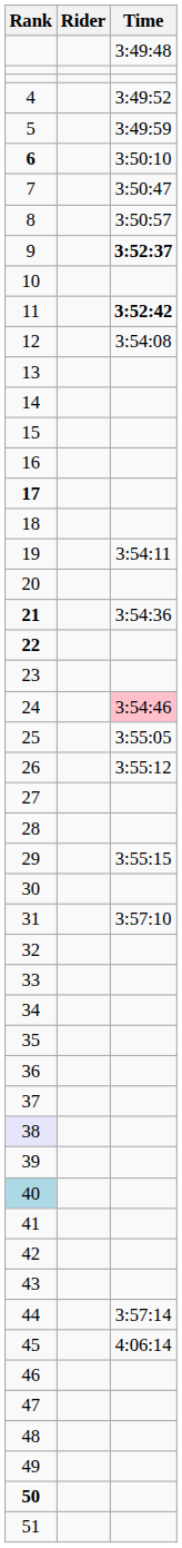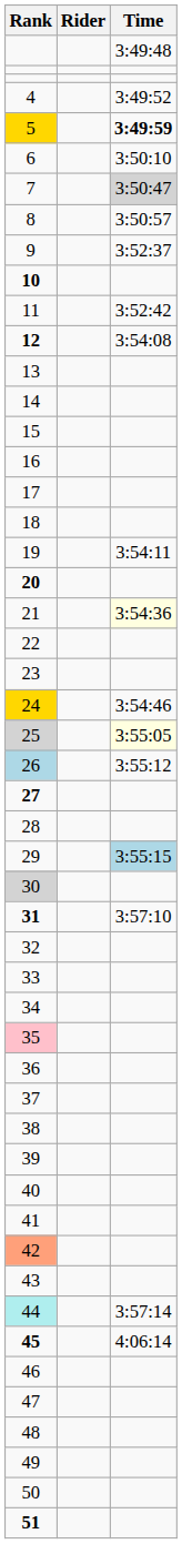5 | Rank: no background -> gold background
5 | Time: normal -> bold
6 | Rank: bold -> normal
7 | Time: no background -> lightgrey background
9 | Time: bold -> normal
10 | Rank: normal -> bold
11 | Time: bold -> normal
12 | Rank: normal -> bold
17 | Rank: bold -> normal
20 | Rank: normal -> bold
21 | Rank: bold -> normal
21 | Time: no background -> lightyellow background
22 | Rank: bold -> normal
24 | Rank: no background -> gold background
24 | Time: pink background -> no background
25 | Rank: no background -> lightgrey background
25 | Time: no background -> lightyellow background
26 | Rank: no background -> lightblue background
27 | Rank: normal -> bold
29 | Time: no background -> lightblue background
30 | Rank: no background -> lightgrey background
31 | Rank: normal -> bold
35 | Rank: no background -> pink background
38 | Rank: lavender background -> no background
40 | Rank: lightblue background -> no background
42 | Rank: no background -> lightsalmon background
44 | Rank: no background -> paleturquoise background
45 | Rank: normal -> bold
50 | Rank: bold -> normal
51 | Rank: normal -> bold
